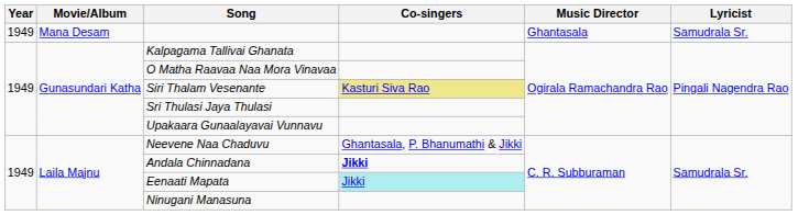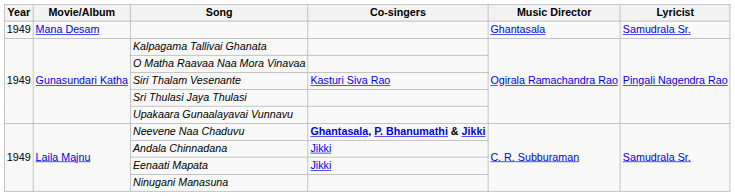Siri Thalam Vesenante | Co-singers: khaki background -> no background
Neevene Naa Chaduvu | Co-singers: normal -> bold
Andala Chinnadana | Co-singers: bold -> normal
Eenaati Mapata | Co-singers: paleturquoise background -> no background
